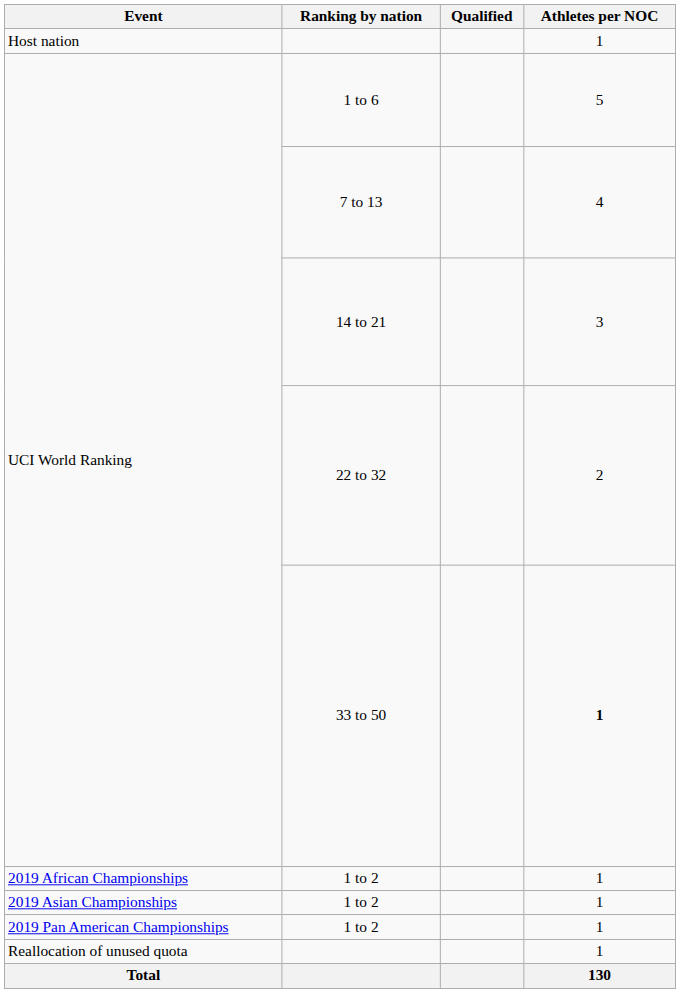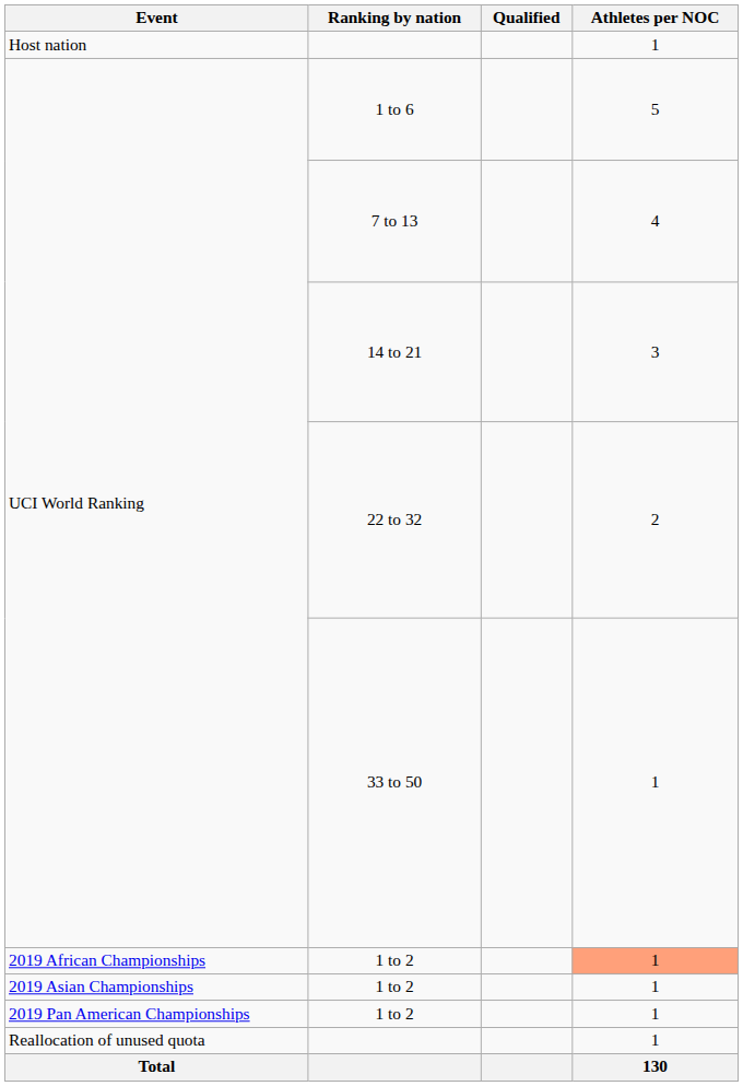33 to 50 | Athletes per NOC: bold -> normal
2019 African Championships / 1 to 2 | Athletes per NOC: no background -> lightsalmon background
